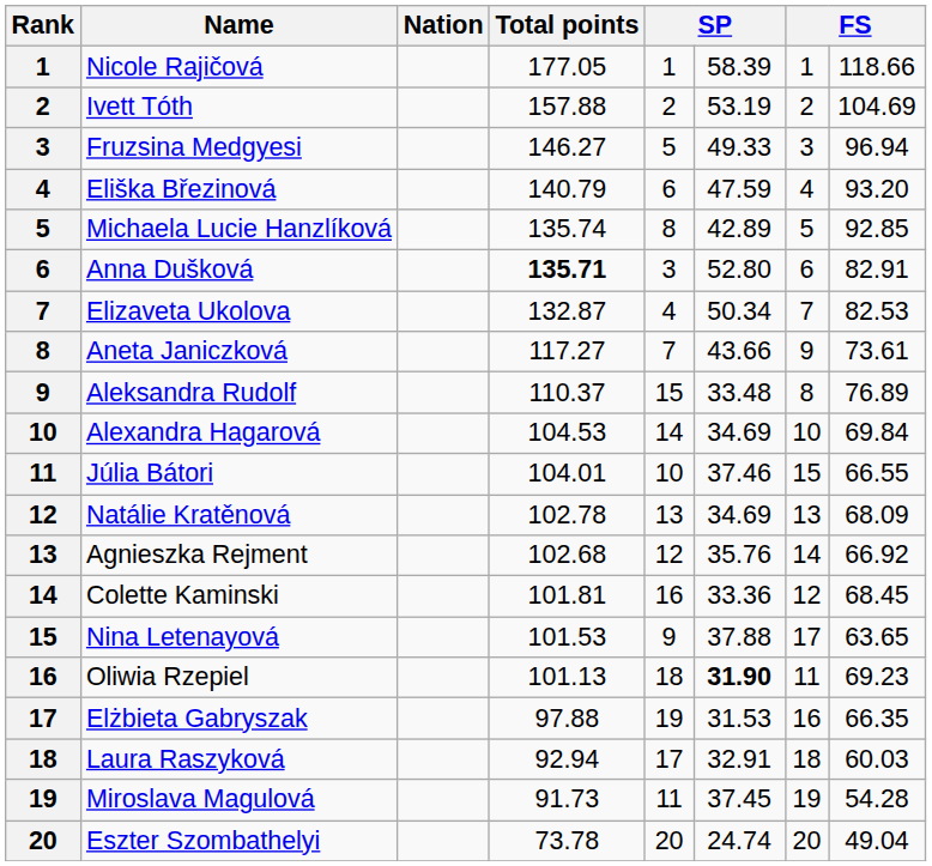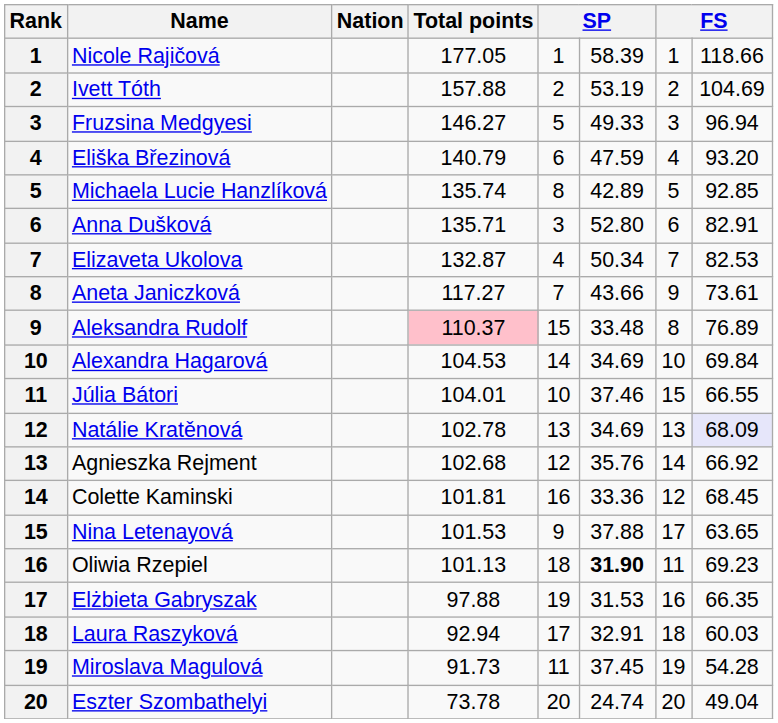Anna Dušková | Total points: bold -> normal
Aleksandra Rudolf | Total points: no background -> pink background
Natálie Kratěnová | column 8: no background -> lavender background
